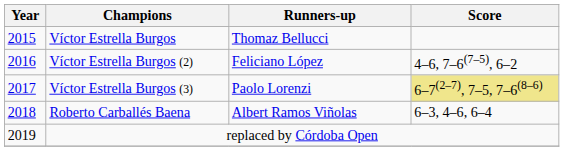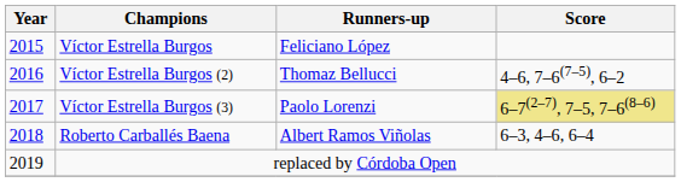Víctor Estrella Burgos | Runners-up: Thomaz Bellucci -> Feliciano López
Víctor Estrella Burgos (2) | Runners-up: Feliciano López -> Thomaz Bellucci
